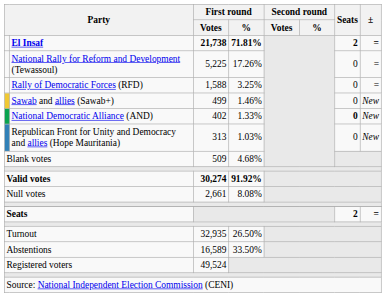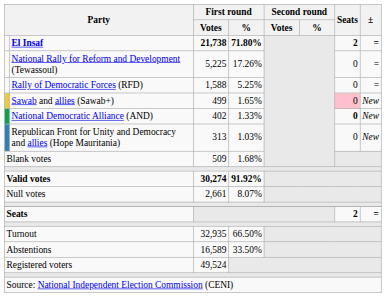El Insaf | First round / %: 71.81% -> 71.80%
Rally of Democratic Forces (RFD) | First round / %: 3.25% -> 5.25%
Sawab and allies (Sawab+) | First round / %: 1.46% -> 1.65%
Sawab and allies (Sawab+) | Seats: no background -> pink background
Blank votes | First round / %: 4.68% -> 1.68%
Null votes | First round / %: 8.08% -> 8.07%
Turnout | First round / %: 26.50% -> 66.50%
